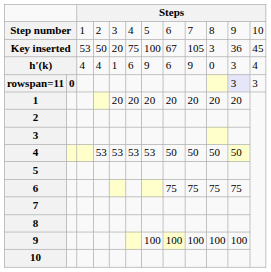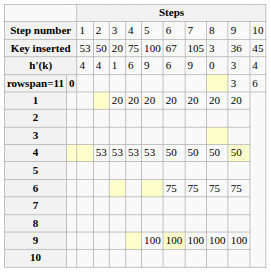rowspan=11 | column 11: lavender background -> no background
rowspan=11 | column 12: 3 -> 6
